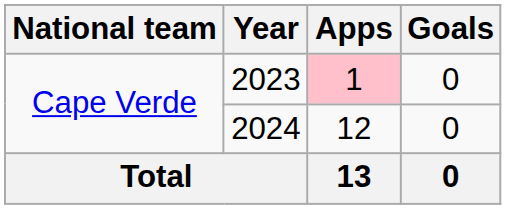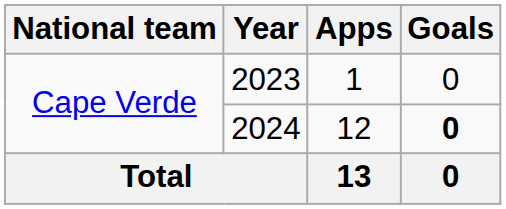2023 | Apps: pink background -> no background
2024 | Goals: normal -> bold
